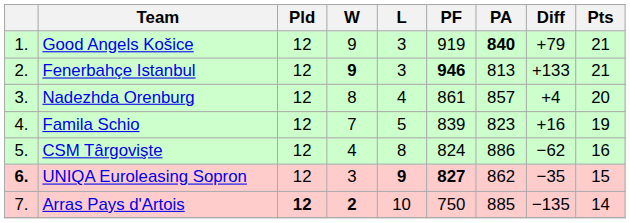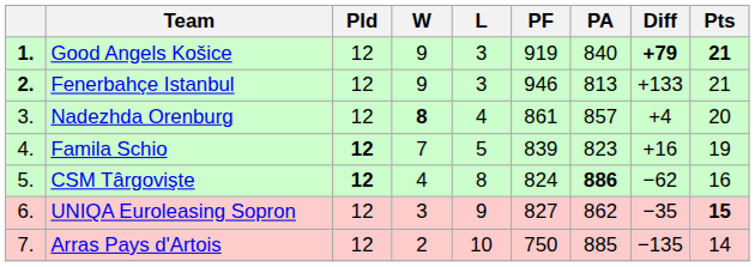Good Angels Košice | column 1: normal -> bold
Good Angels Košice | PA: bold -> normal
Good Angels Košice | Diff: normal -> bold
Good Angels Košice | Pts: normal -> bold
Fenerbahçe Istanbul | column 1: normal -> bold
Fenerbahçe Istanbul | W: bold -> normal
Fenerbahçe Istanbul | PF: bold -> normal
Nadezhda Orenburg | W: normal -> bold
Famila Schio | Pld: normal -> bold
CSM Târgovişte | Pld: normal -> bold
CSM Târgovişte | PA: normal -> bold
UNIQA Euroleasing Sopron | column 1: bold -> normal
UNIQA Euroleasing Sopron | L: bold -> normal
UNIQA Euroleasing Sopron | PF: bold -> normal
UNIQA Euroleasing Sopron | Pts: normal -> bold
Arras Pays d'Artois | Pld: bold -> normal
Arras Pays d'Artois | W: bold -> normal
